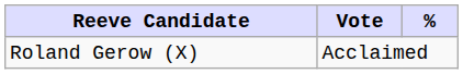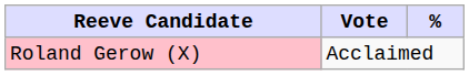Roland Gerow (X) | Reeve Candidate: no background -> pink background
